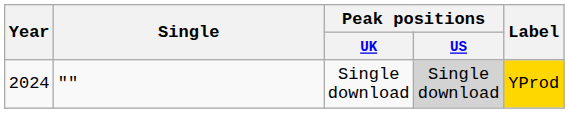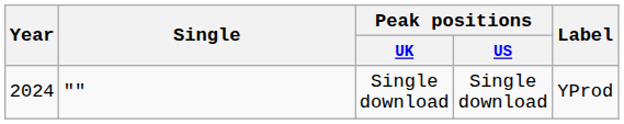row 3 | Peak positions / US: lightgrey background -> no background
row 3 | Label: gold background -> no background
